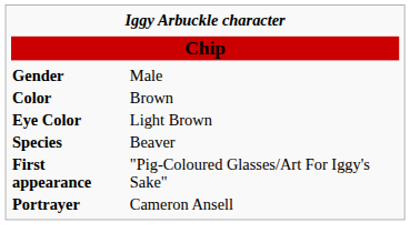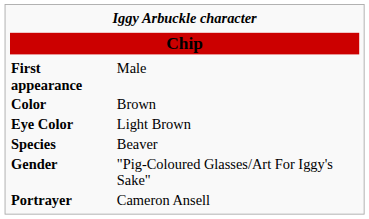row 3 | column 1: Gender -> First appearance
row 7 | column 1: First appearance -> Gender
